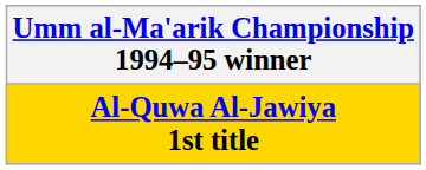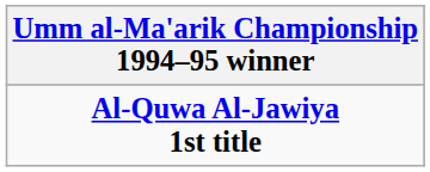row 2 | column 1: gold background -> no background
